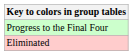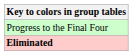row 3 | column 1: normal -> bold
